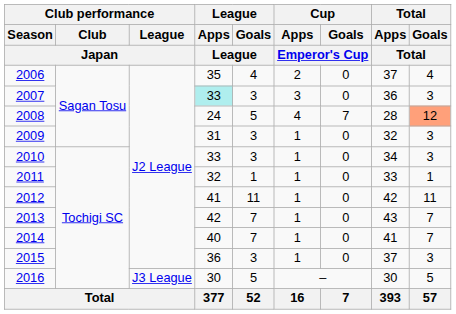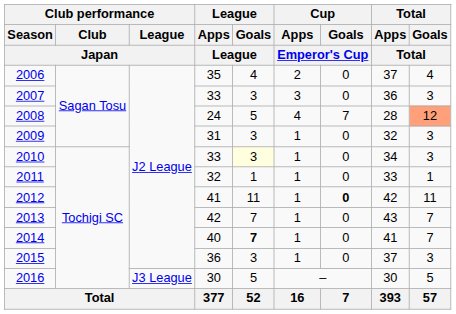2007 | League / Apps / League: paleturquoise background -> no background
2010 | League / Goals / League: no background -> lightyellow background
2012 | Cup / Goals / Emperor's Cup: normal -> bold
2014 | League / Goals / League: normal -> bold
